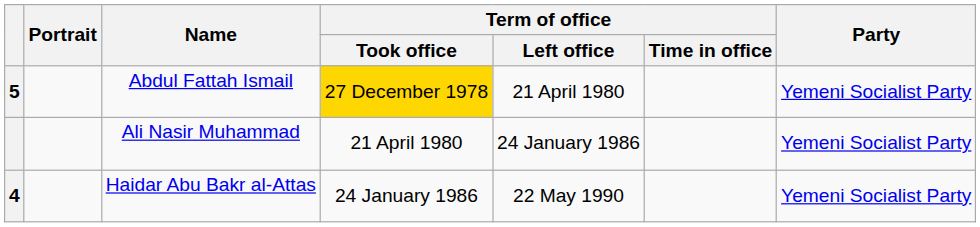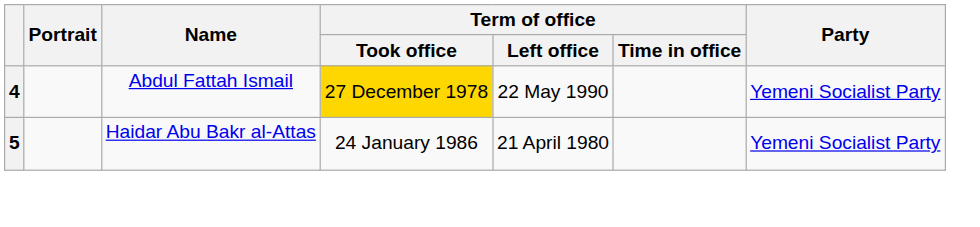Abdul Fattah Ismail | column 1: 5 -> 4
Abdul Fattah Ismail | Term of office / Left office: 21 April 1980 -> 22 May 1990
- row: Ali Nasir Muhammad | 21 April 1980 | 24 January 1986 | Yemeni Socialist Party
Haidar Abu Bakr al-Attas | column 1: 4 -> 5
Haidar Abu Bakr al-Attas | Term of office / Left office: 22 May 1990 -> 21 April 1980
